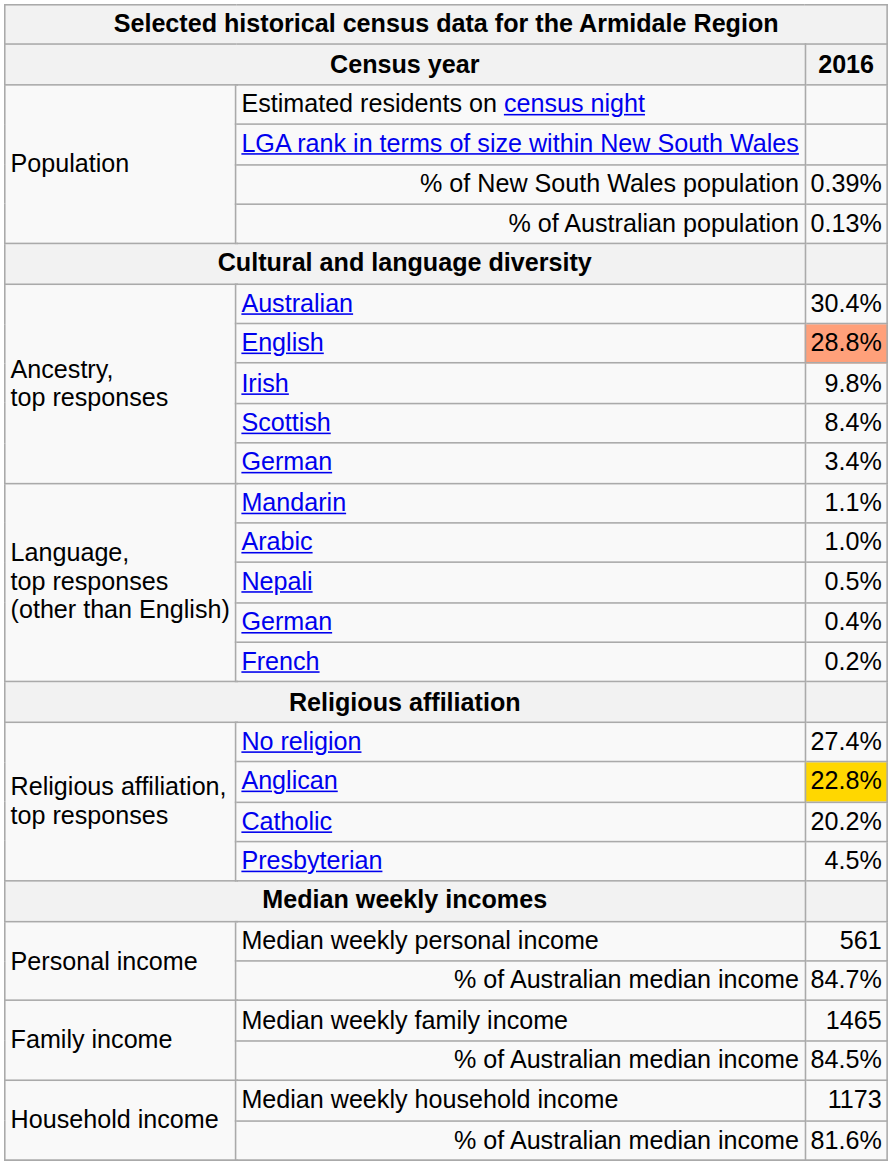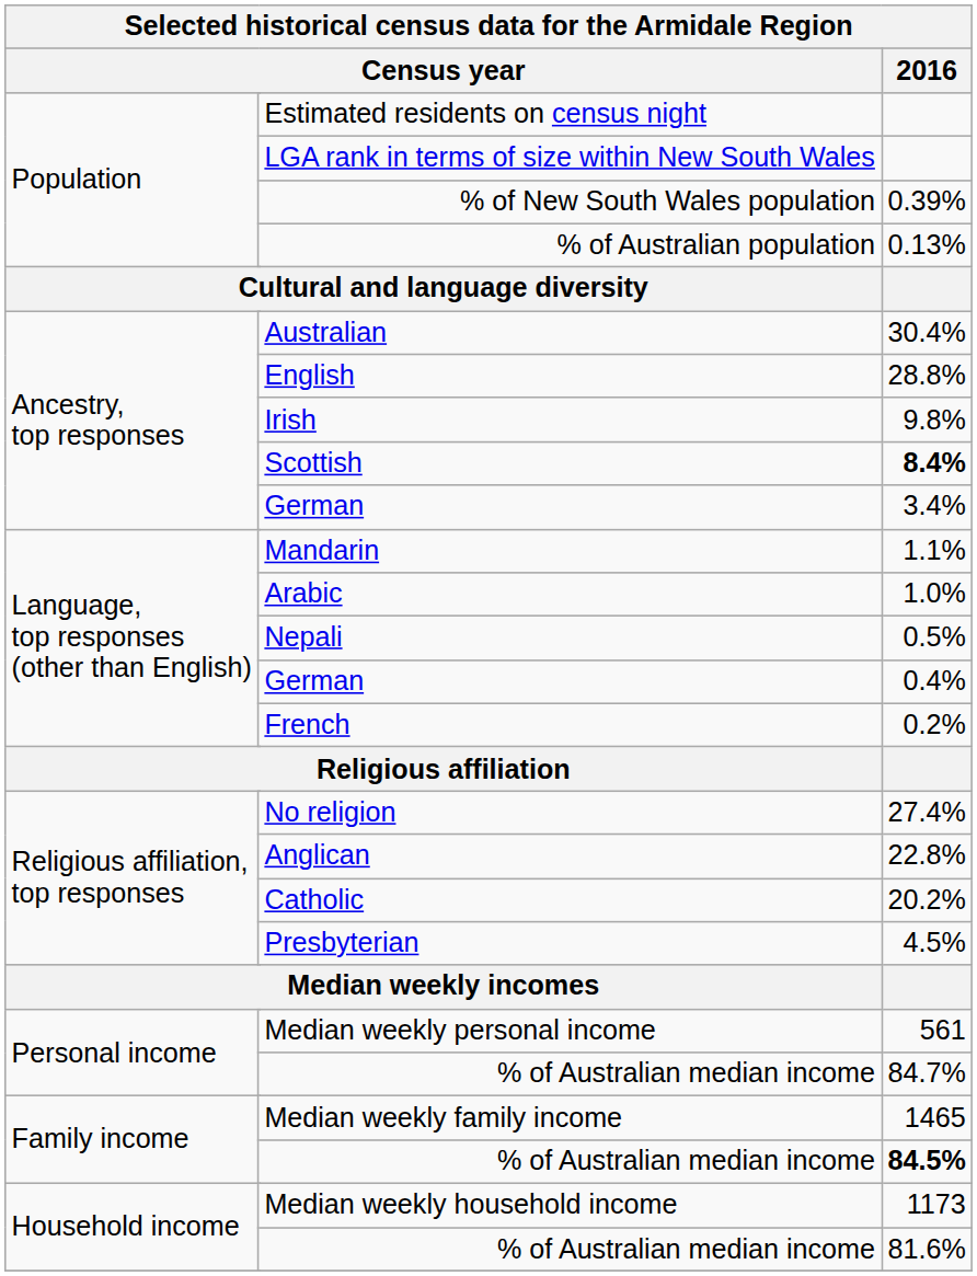28.8% | 2016: lightsalmon background -> no background
8.4% | 2016: normal -> bold
22.8% | 2016: gold background -> no background
84.5% | 2016: normal -> bold
